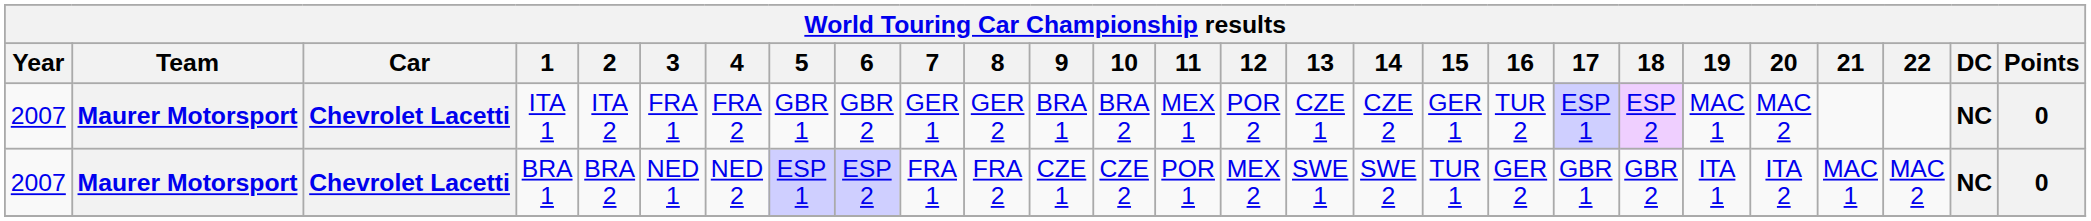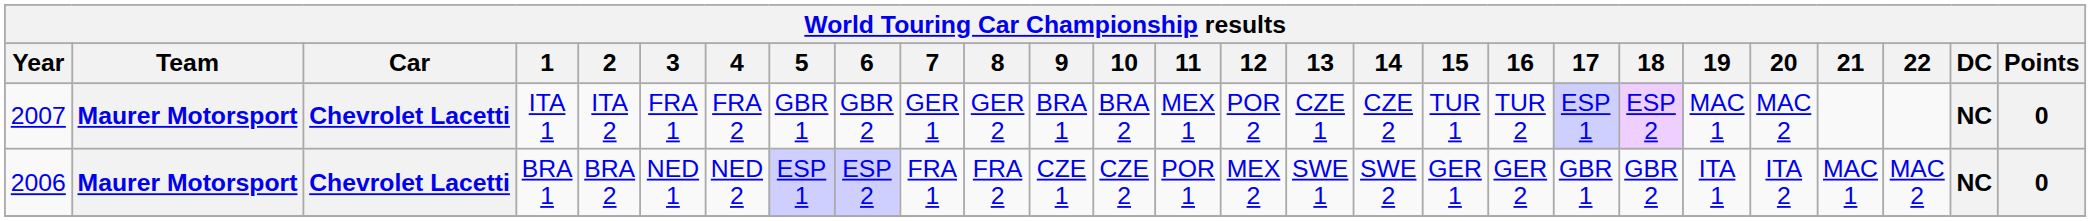row 3 | 15: GER 1 -> TUR 1
row 4 | Year: 2007 -> 2006
row 4 | 15: TUR 1 -> GER 1
